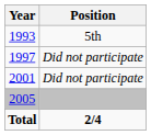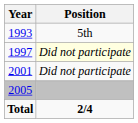1997 | Position: no background -> lightyellow background
